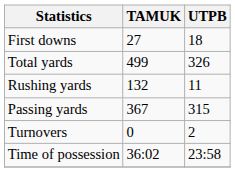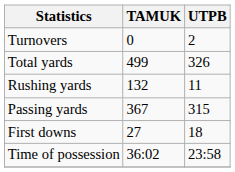rows swapped: First downs <-> Turnovers
